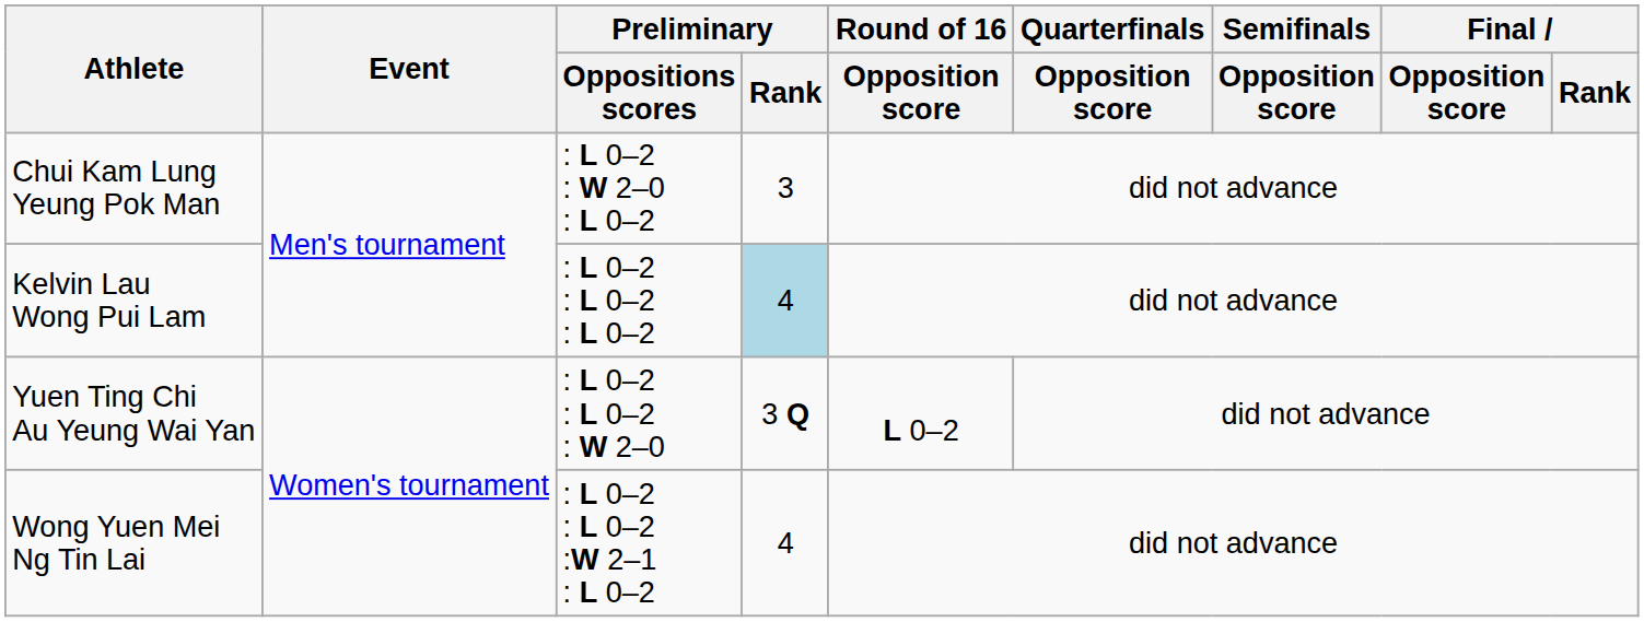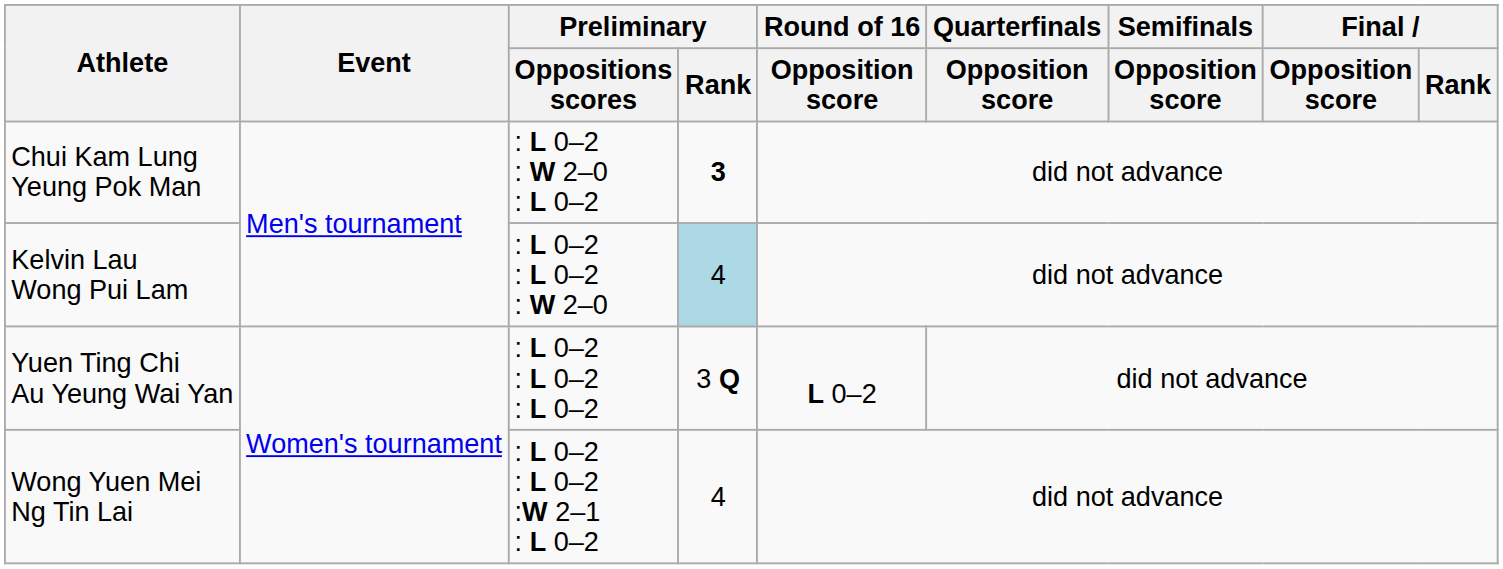Chui Kam Lung Yeung Pok Man | Preliminary / Rank: normal -> bold
Kelvin Lau Wong Pui Lam | Preliminary / Oppositions scores: : L 0–2 : L 0–2 : L 0–2 -> : L 0–2 : L 0–2 : W 2–0
Yuen Ting Chi Au Yeung Wai Yan | Preliminary / Oppositions scores: : L 0–2 : L 0–2 : W 2–0 -> : L 0–2 : L 0–2 : L 0–2
